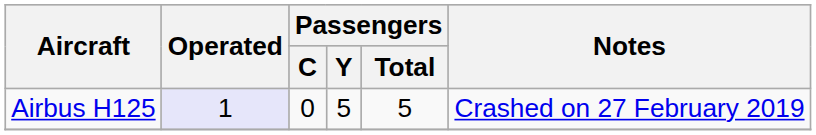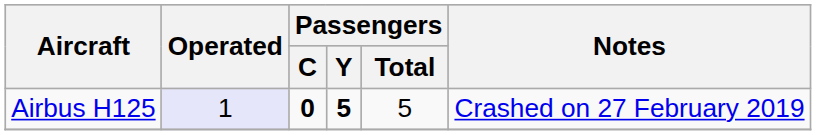Airbus H125 | Passengers / C: normal -> bold
Airbus H125 | Passengers / Y: normal -> bold
